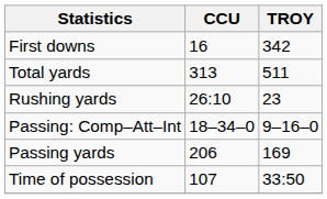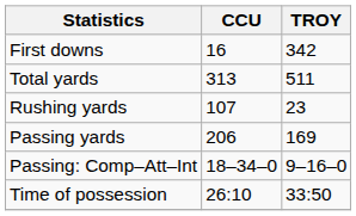Rushing yards | CCU: 26:10 -> 107
rows swapped: Passing yards <-> Passing: Comp–Att–Int
Time of possession | CCU: 107 -> 26:10
